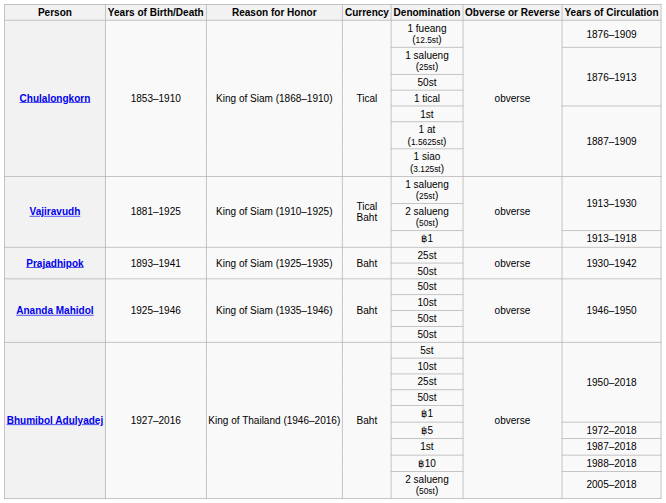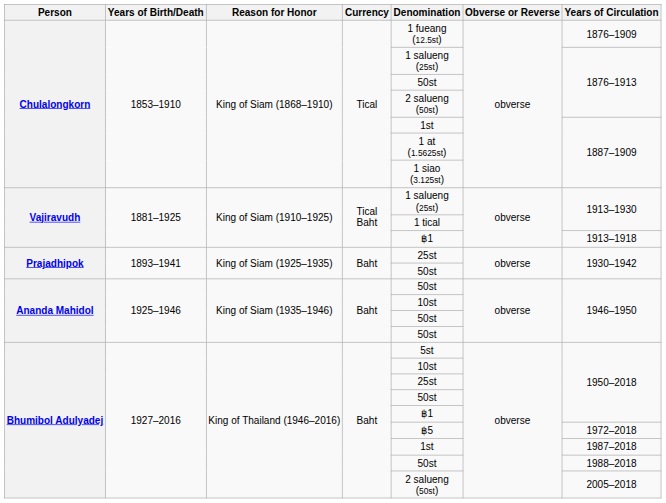row 5 | Denomination: 1 tical -> 2 salueng (50st)
row 10 | Denomination: 2 salueng (50st) -> 1 tical
row 25 | Denomination: ฿10 -> 50st
